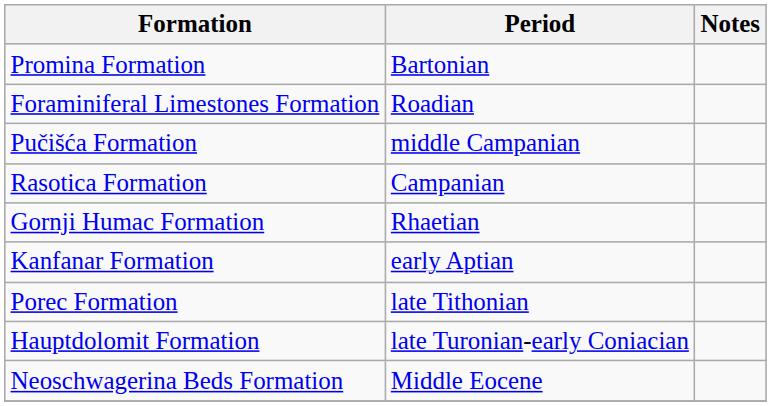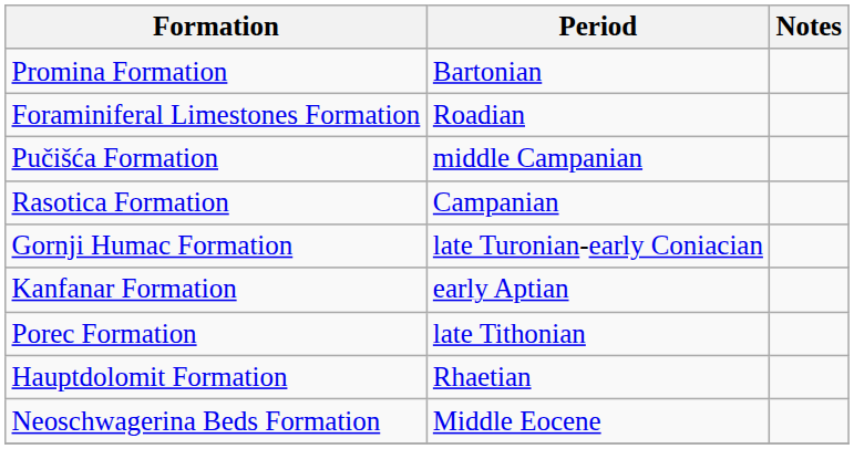Gornji Humac Formation | Period: Rhaetian -> late Turonian-early Coniacian
Hauptdolomit Formation | Period: late Turonian-early Coniacian -> Rhaetian
